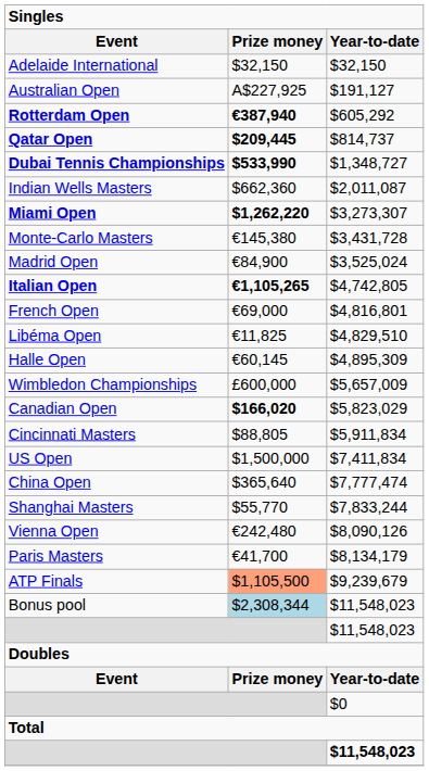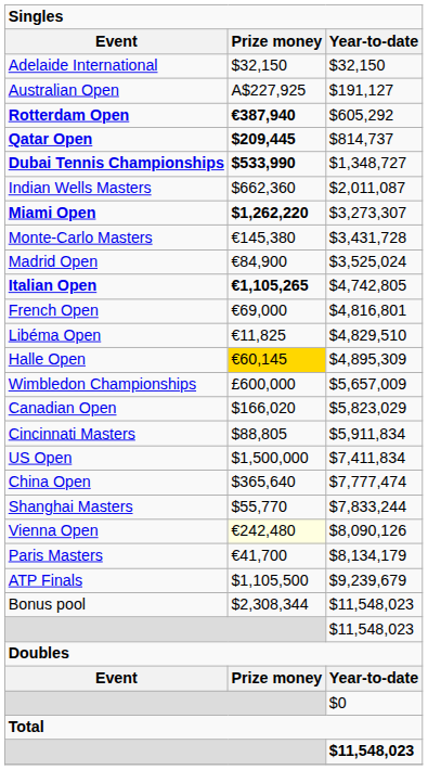Halle Open | Prize money: no background -> gold background
Canadian Open | Prize money: bold -> normal
Vienna Open | Prize money: no background -> lightyellow background
ATP Finals | Prize money: lightsalmon background -> no background
Bonus pool | Prize money: lightblue background -> no background
